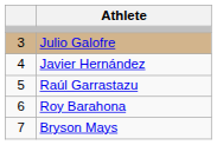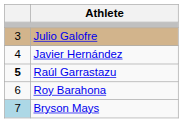Raúl Garrastazu | column 1: normal -> bold
Bryson Mays | column 1: no background -> lightblue background
